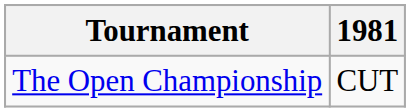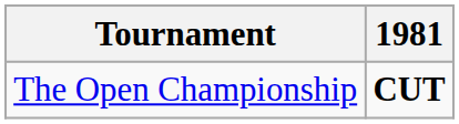The Open Championship | 1981: normal -> bold
